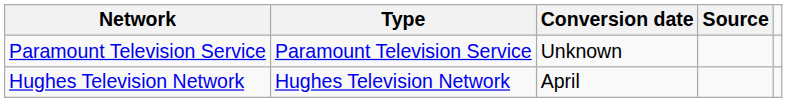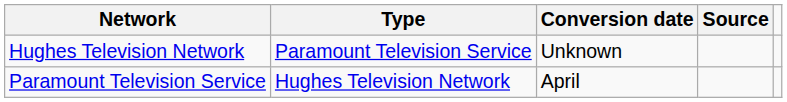row 2 | Network: Paramount Television Service -> Hughes Television Network
row 3 | Network: Hughes Television Network -> Paramount Television Service
